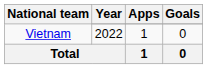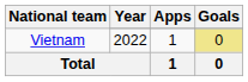2022 | Goals: no background -> khaki background
